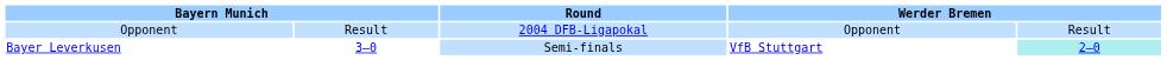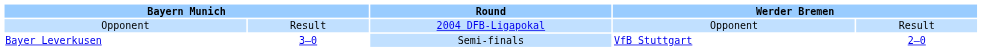Bayer Leverkusen | column 5: paleturquoise background -> no background
